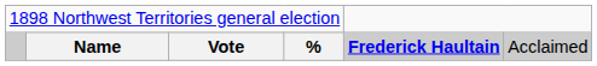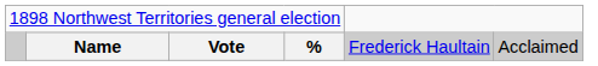Name | column 5: bold -> normal
